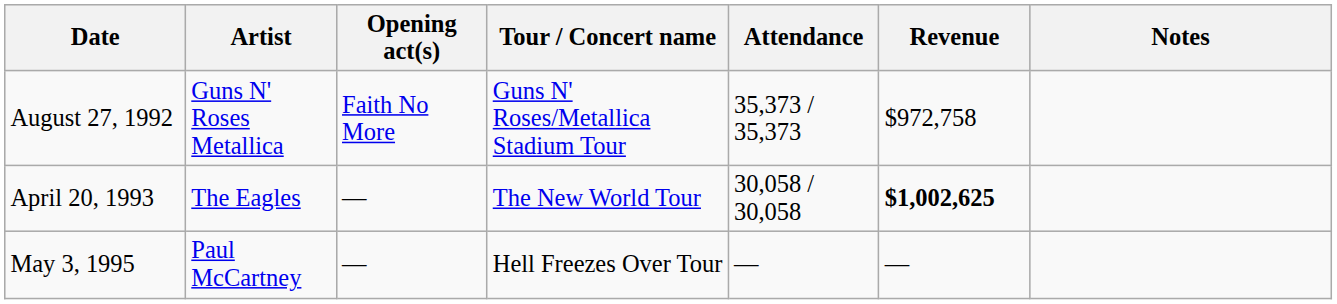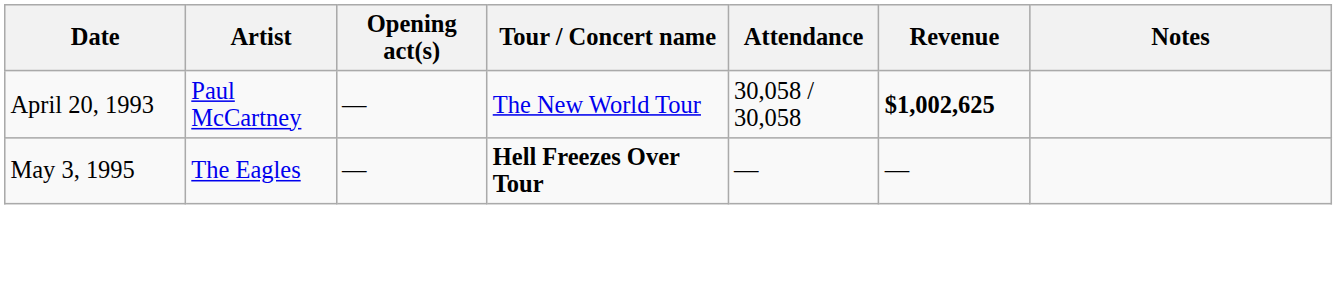- row: August 27, 1992 | Guns N' Roses Metallica | Faith No More | Guns N' Roses/Metallica Stadium Tour | 35,373 / 35,373 | $972,758
April 20, 1993 | Artist: The Eagles -> Paul McCartney
May 3, 1995 | Artist: Paul McCartney -> The Eagles
May 3, 1995 | Tour / Concert name: normal -> bold
